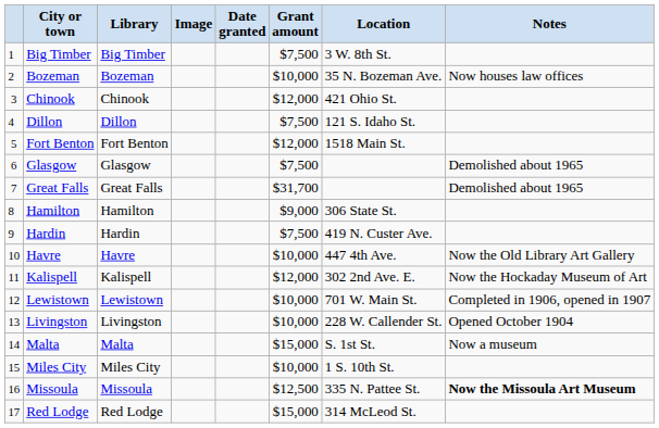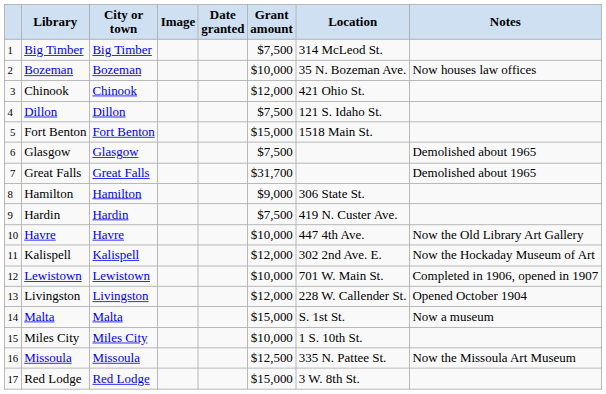columns swapped: Library <-> City or town
row 2 | Location: 3 W. 8th St. -> 314 McLeod St.
row 6 | Grant amount: $12,000 -> $15,000
row 14 | Grant amount: $10,000 -> $12,000
row 17 | Notes: bold -> normal
row 18 | Location: 314 McLeod St. -> 3 W. 8th St.
